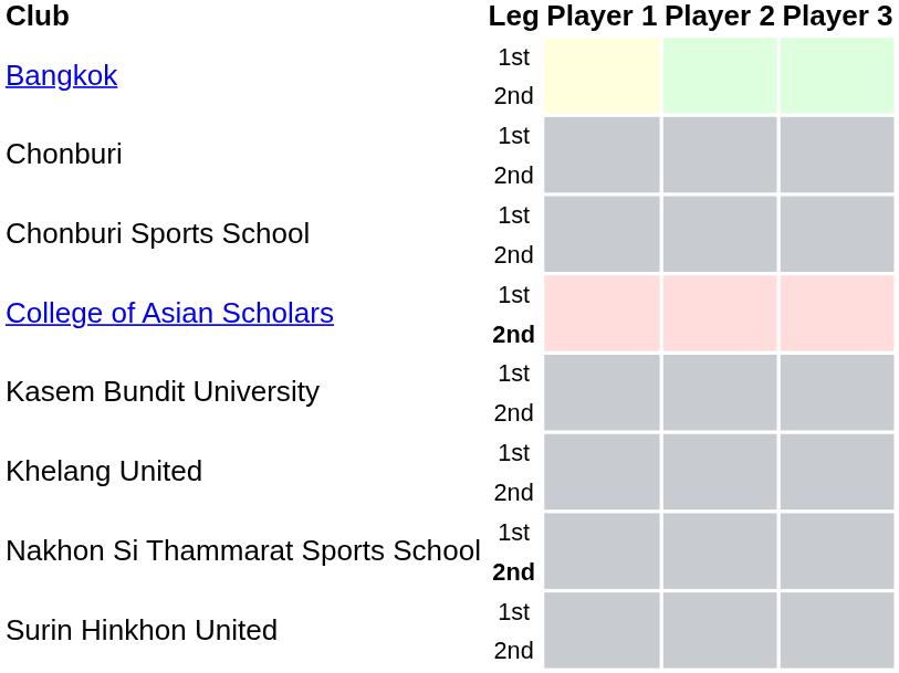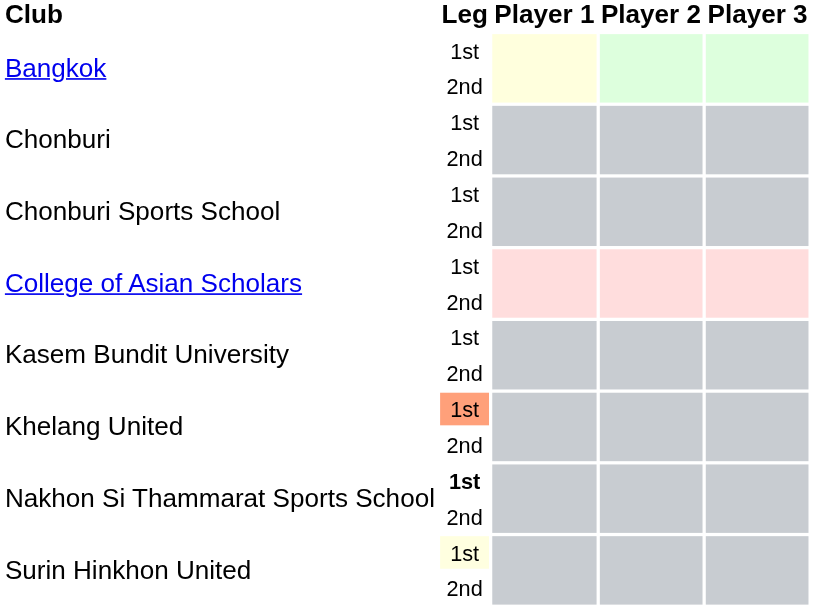College of Asian Scholars / 2nd | Leg: bold -> normal
Khelang United / 1st | Leg: no background -> lightsalmon background
Nakhon Si Thammarat Sports School / 1st | Leg: normal -> bold
Nakhon Si Thammarat Sports School / 2nd | Leg: bold -> normal
Surin Hinkhon United / 1st | Leg: no background -> lightyellow background
